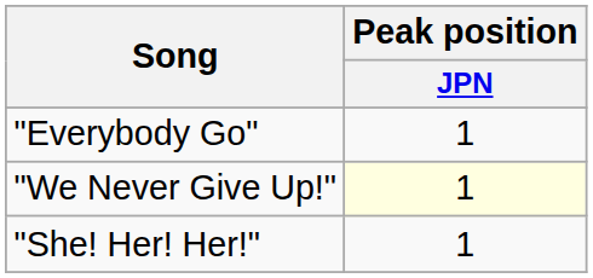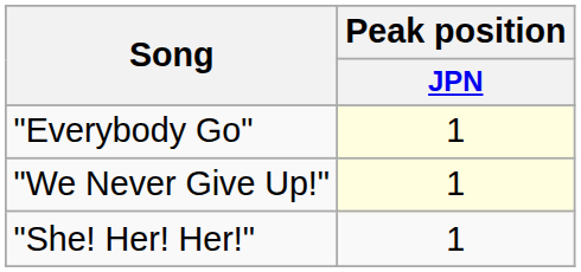"Everybody Go" | Peak position / JPN: no background -> lightyellow background
